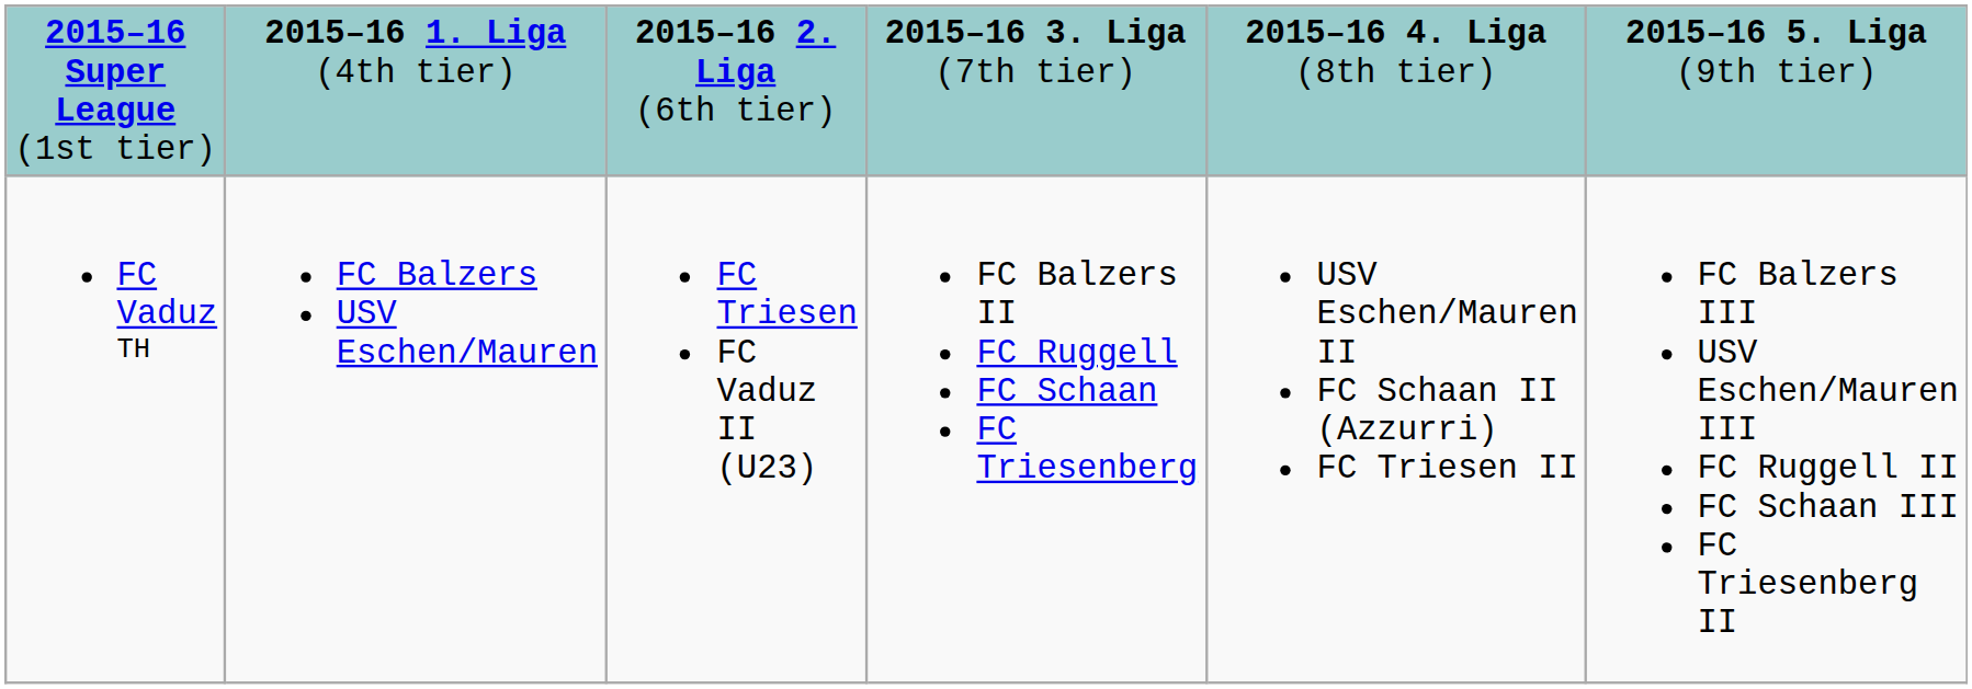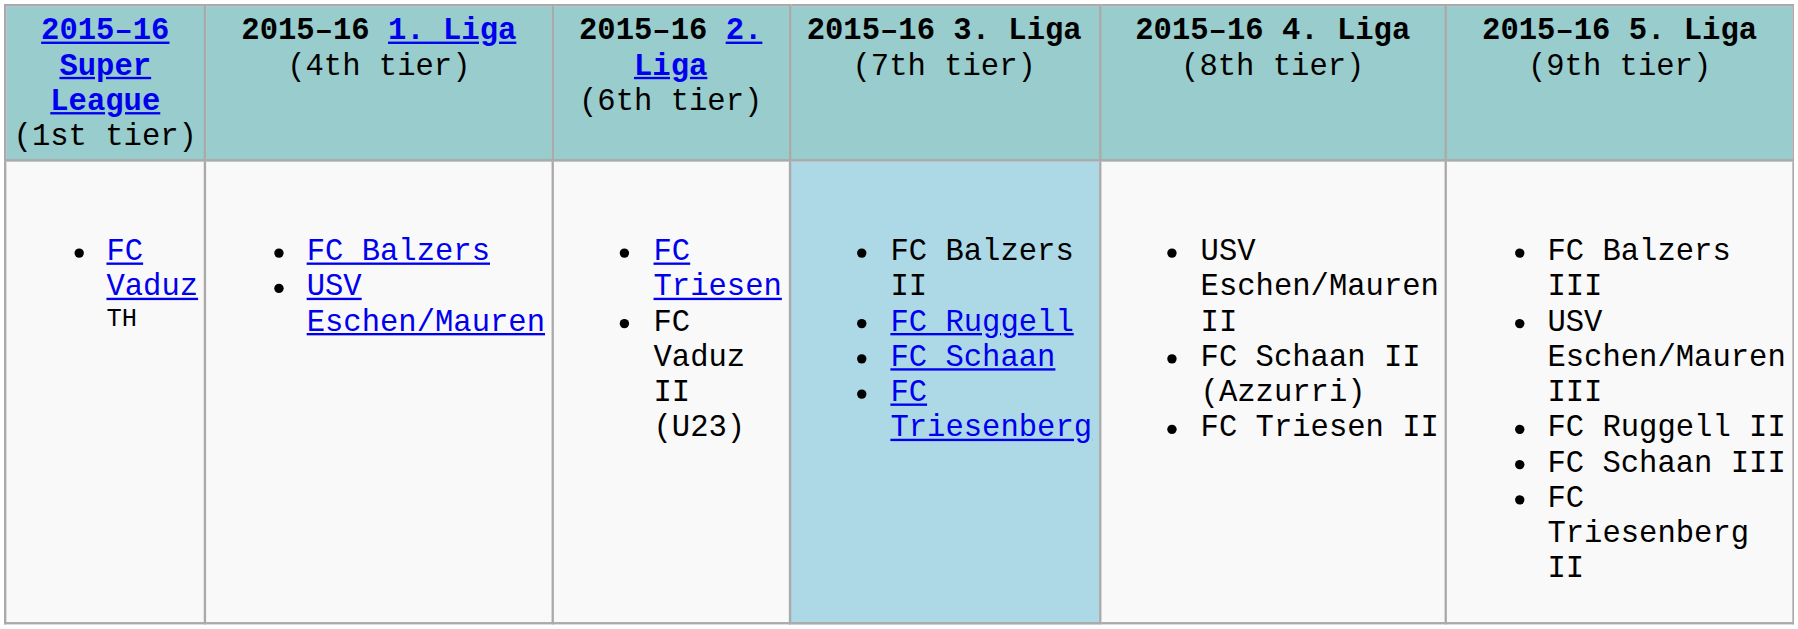FC Vaduz TH | column 4: no background -> lightblue background
